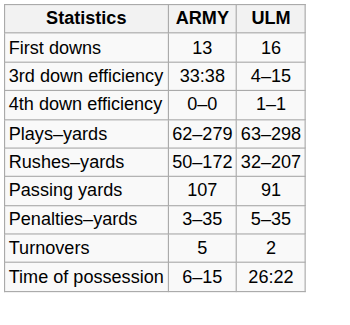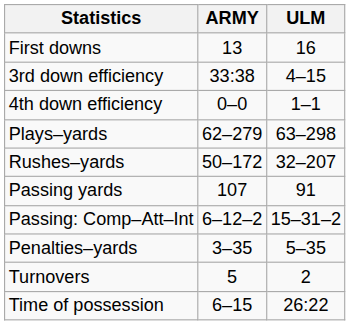+ row: Passing: Comp–Att–Int | 6–12–2 | 15–31–2
